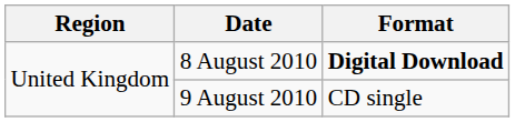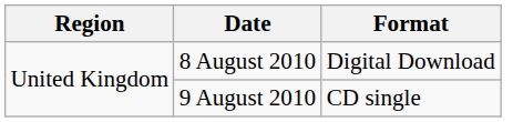8 August 2010 | Format: bold -> normal
